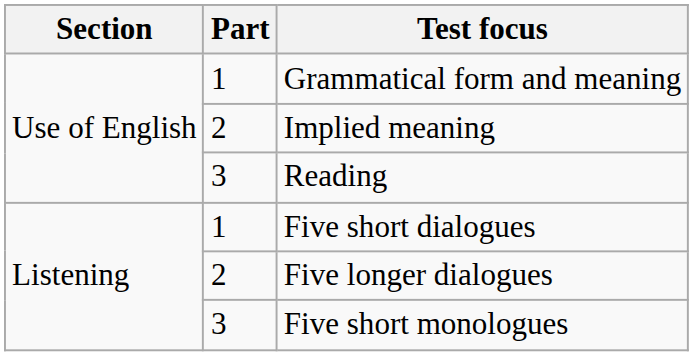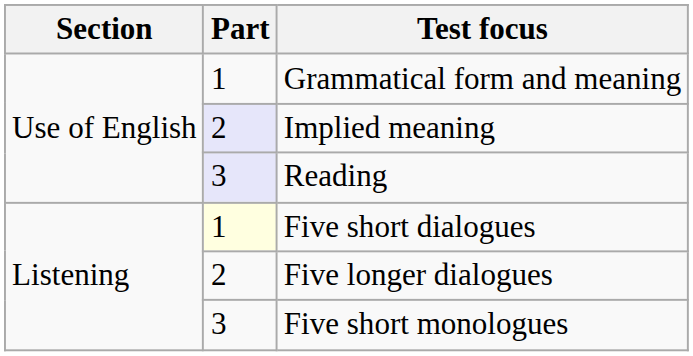Implied meaning | Part: no background -> lavender background
Reading | Part: no background -> lavender background
Five short dialogues | Part: no background -> lightyellow background
